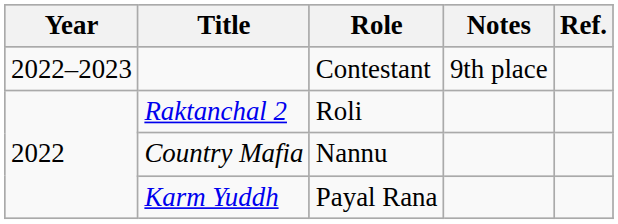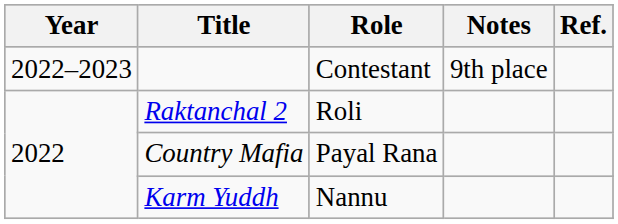Country Mafia | Role: Nannu -> Payal Rana
Karm Yuddh | Role: Payal Rana -> Nannu
